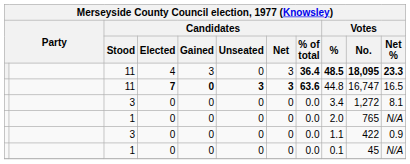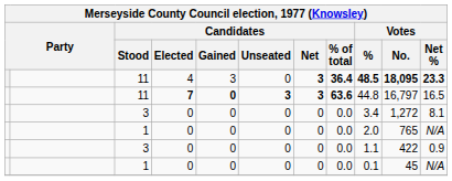11 / 4 | Candidates / Net: normal -> bold
11 / 7 | Votes / No.: 16,747 -> 16,797
